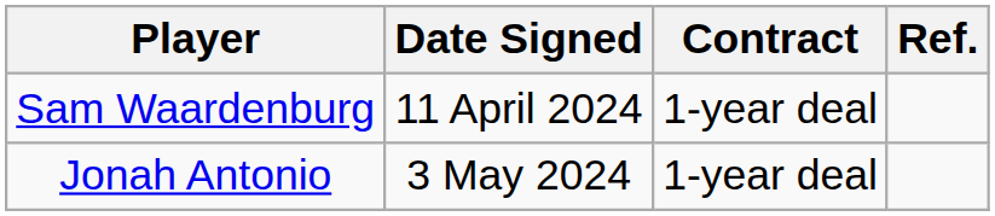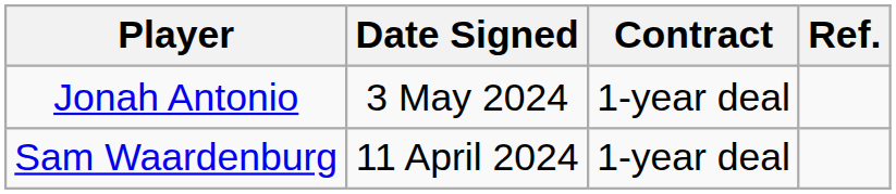rows swapped: Sam Waardenburg <-> Jonah Antonio
